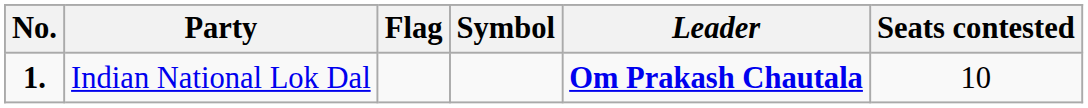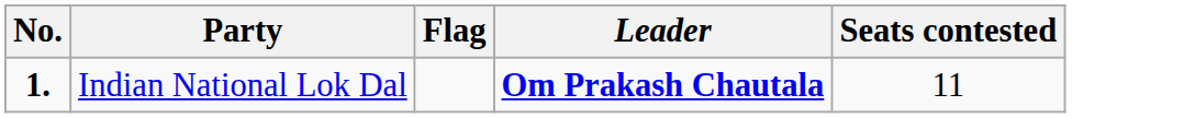- column: Symbol
Indian National Lok Dal | Seats contested: 10 -> 11
